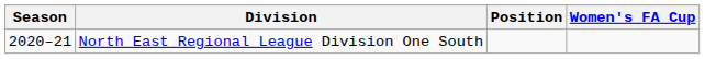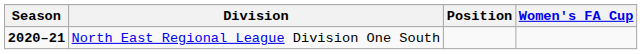North East Regional League Division One South | Season: normal -> bold
